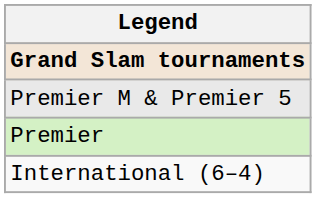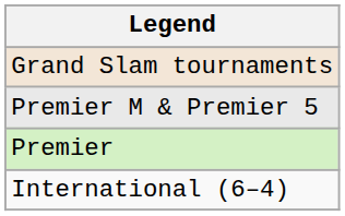row 2 | column 1: bold -> normal
